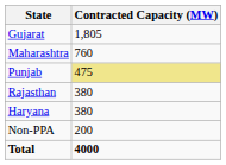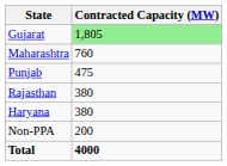Gujarat | Contracted Capacity (MW): no background -> lightgreen background
Punjab | Contracted Capacity (MW): khaki background -> no background
